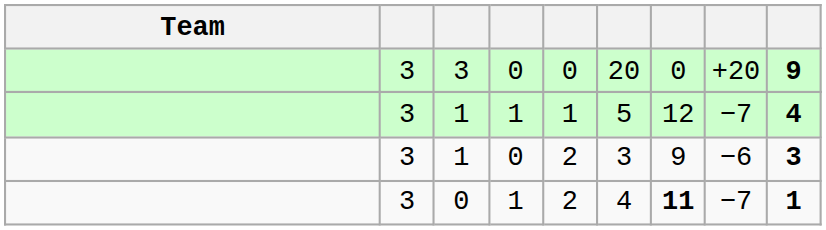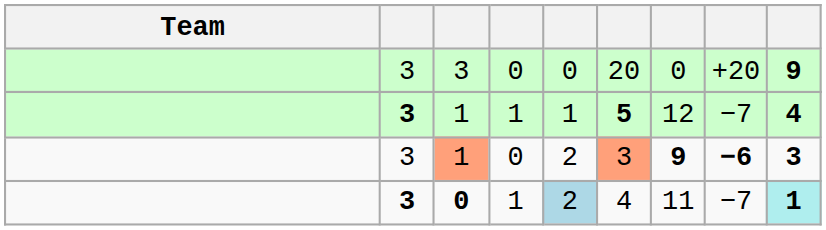row 3 | column 2: normal -> bold
row 3 | column 6: normal -> bold
row 4 | column 3: no background -> lightsalmon background
row 4 | column 6: no background -> lightsalmon background
row 4 | column 7: normal -> bold
row 4 | column 8: normal -> bold
row 5 | column 2: normal -> bold
row 5 | column 3: normal -> bold
row 5 | column 5: no background -> lightblue background
row 5 | column 7: bold -> normal
row 5 | column 9: no background -> paleturquoise background
